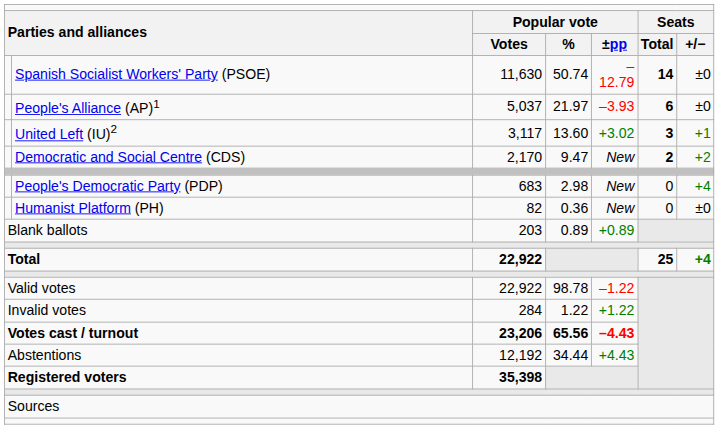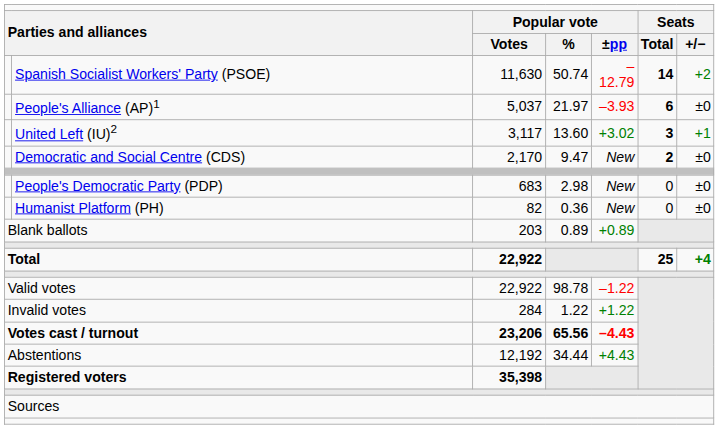Spanish Socialist Workers' Party (PSOE) | column 7: ±0 -> +2
Democratic and Social Centre (CDS) | column 7: +2 -> ±0
People's Democratic Party (PDP) | column 7: +4 -> ±0
